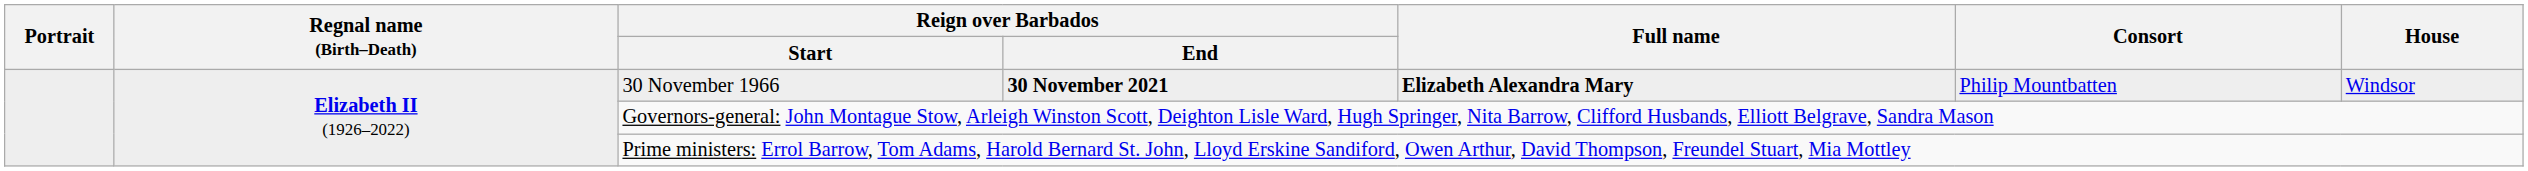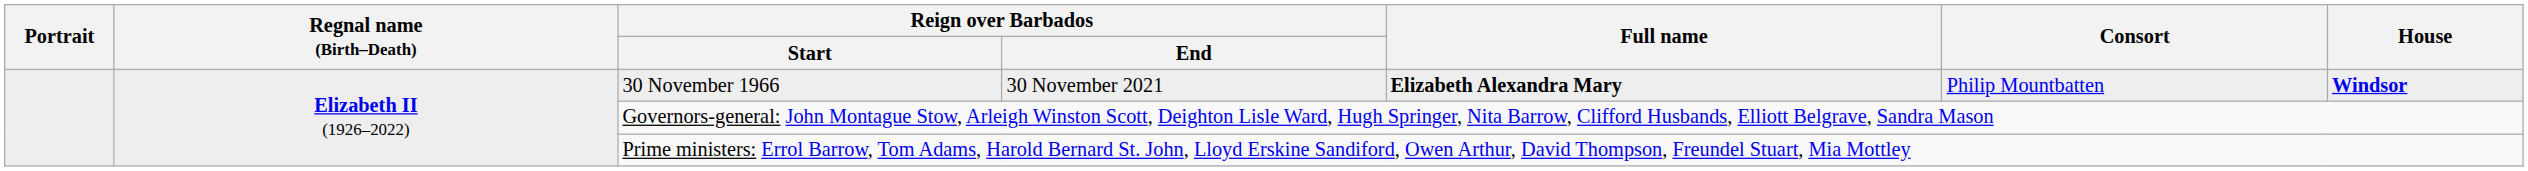30 November 1966 | Reign over Barbados / End: bold -> normal
30 November 1966 | House: normal -> bold
